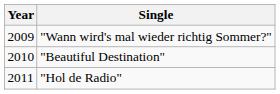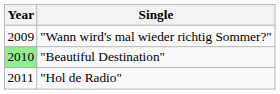"Beautiful Destination" | Year: no background -> lightgreen background
